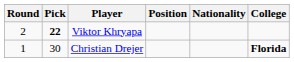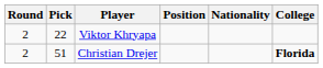Viktor Khryapa | Pick: bold -> normal
Christian Drejer | Round: 1 -> 2
Christian Drejer | Pick: 30 -> 51
